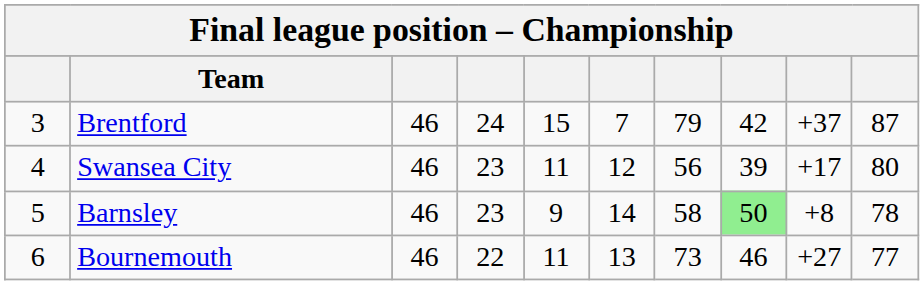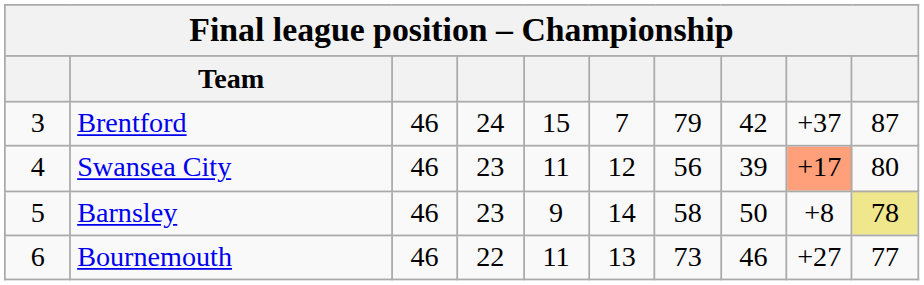Swansea City | column 9: no background -> lightsalmon background
Barnsley | column 8: lightgreen background -> no background
Barnsley | column 10: no background -> khaki background
